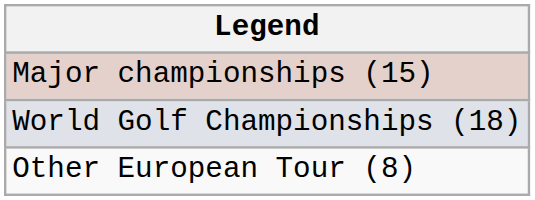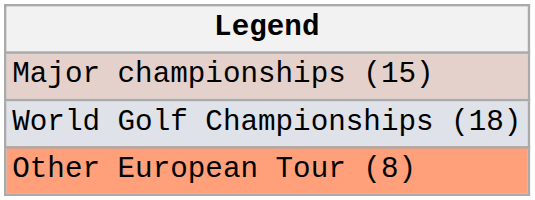row 4 | column 1: no background -> lightsalmon background
